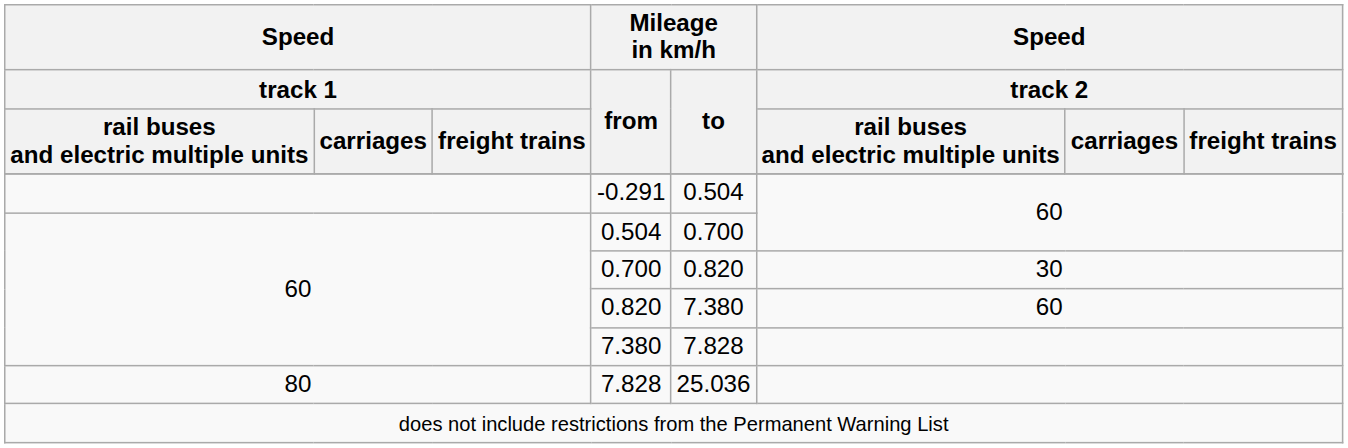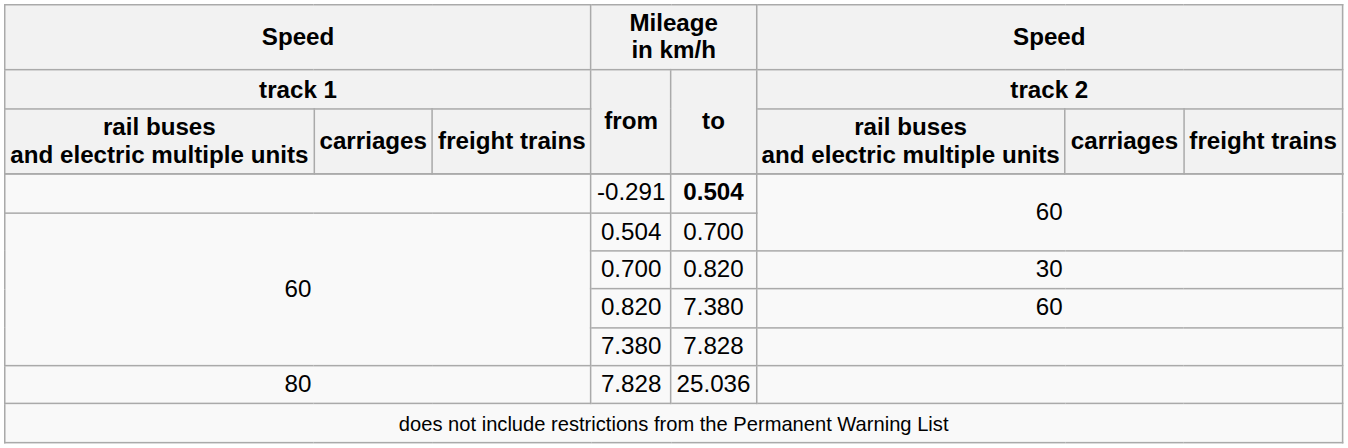-0.291 | Mileage in km/h / to: normal -> bold
